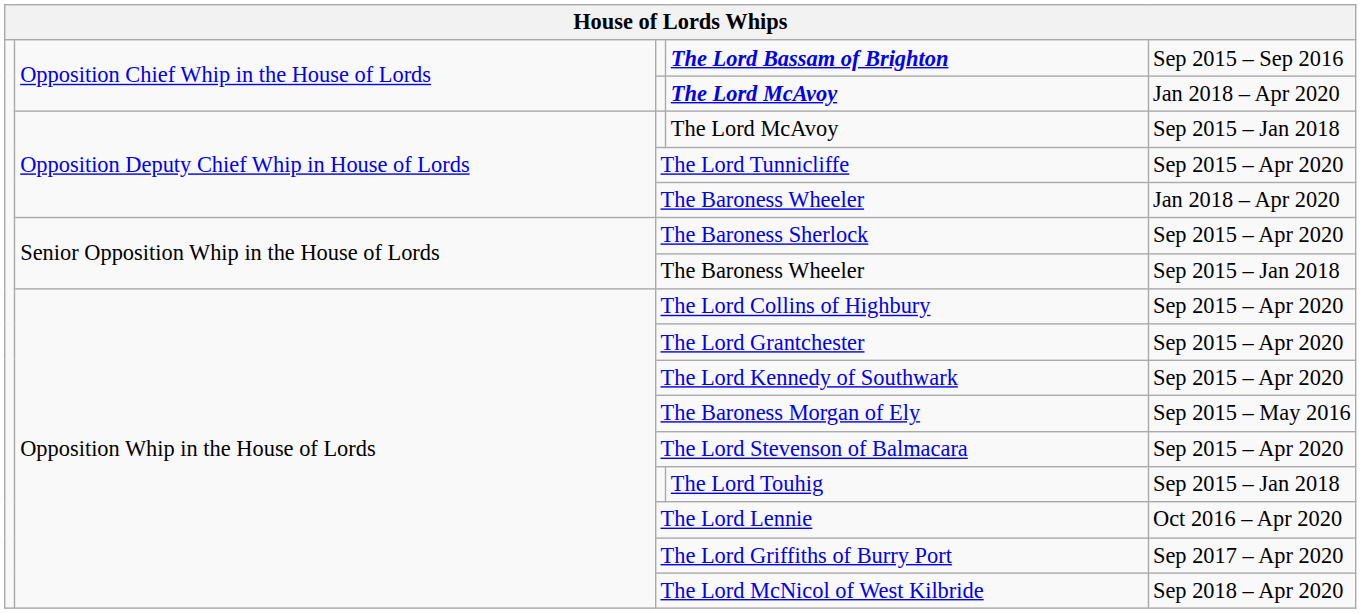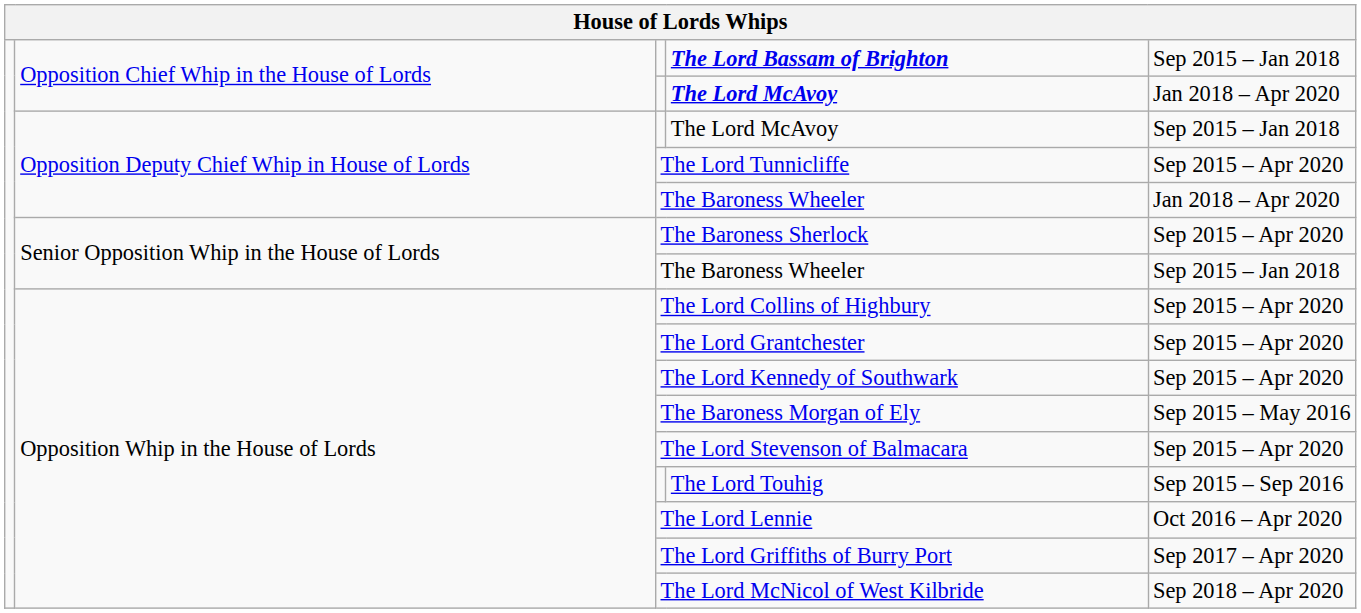The Lord Bassam of Brighton | column 5: Sep 2015 – Sep 2016 -> Sep 2015 – Jan 2018
The Lord Touhig | column 5: Sep 2015 – Jan 2018 -> Sep 2015 – Sep 2016
